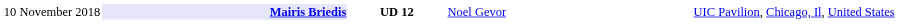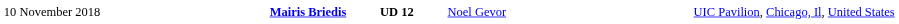10 November 2018 | column 2: lavender background -> no background
